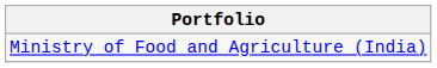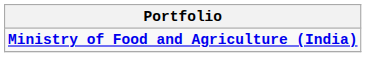row 2 | column 1: normal -> bold
